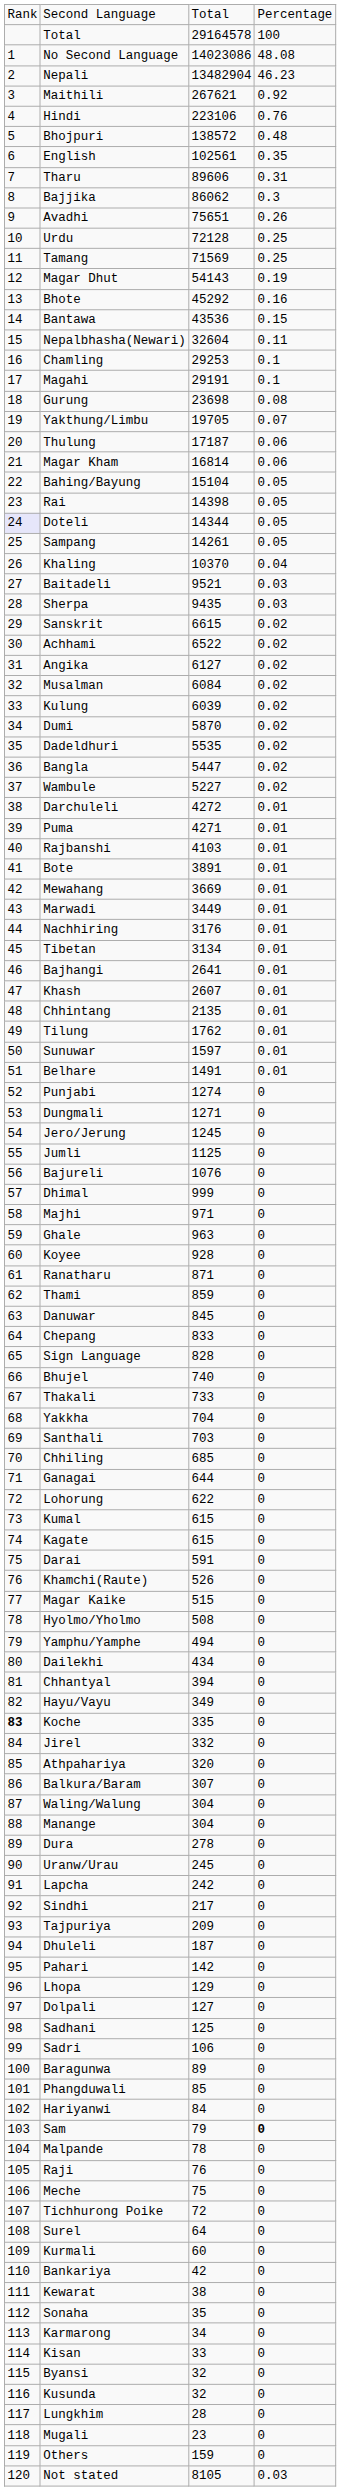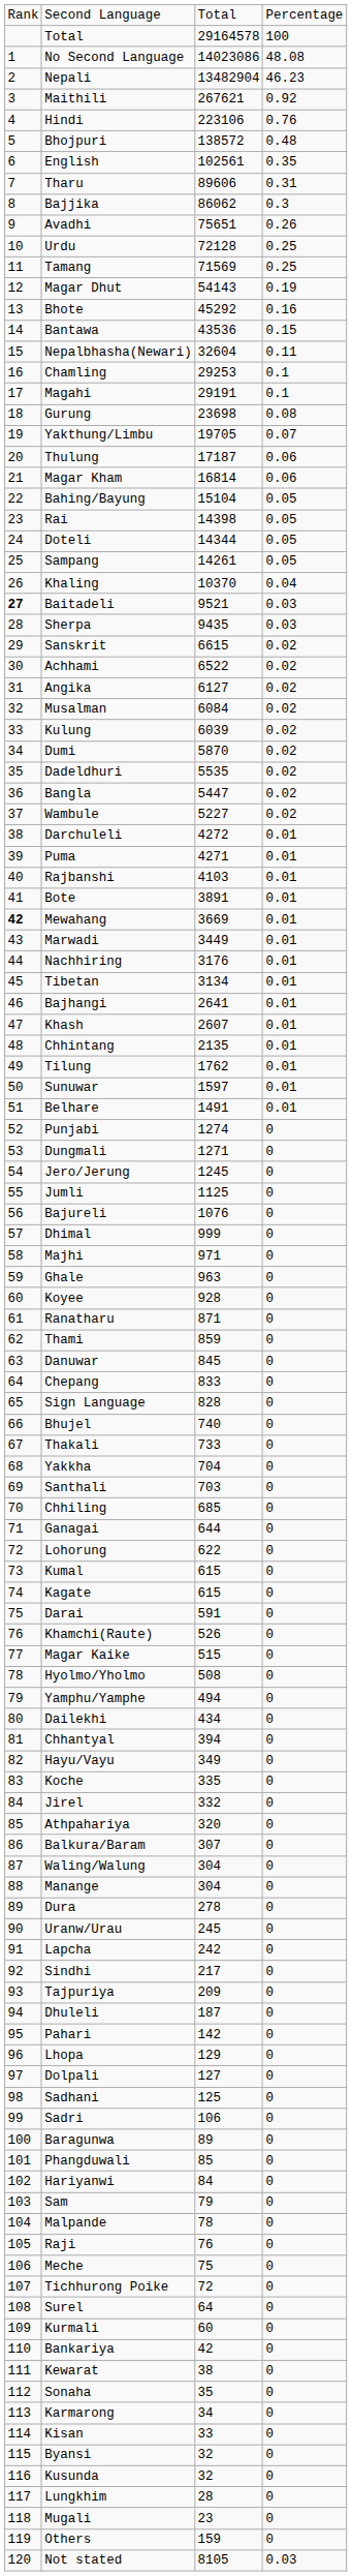Doteli | column 1: lavender background -> no background
Baitadeli | column 1: normal -> bold
Mewahang | column 1: normal -> bold
Koche | column 1: bold -> normal
Sam | column 4: bold -> normal
